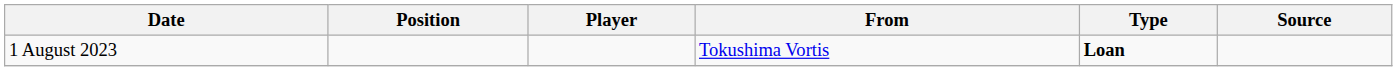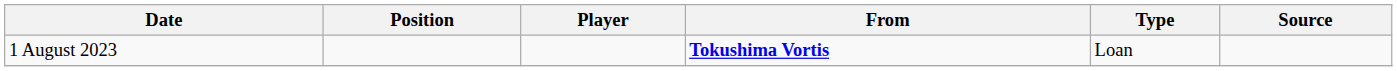1 August 2023 | From: normal -> bold
1 August 2023 | Type: bold -> normal
